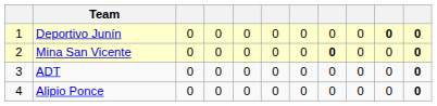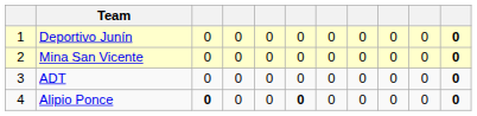Deportivo Junín | column 10: bold -> normal
Mina San Vicente | column 8: bold -> normal
Alipio Ponce | column 3: normal -> bold
Alipio Ponce | column 6: normal -> bold
